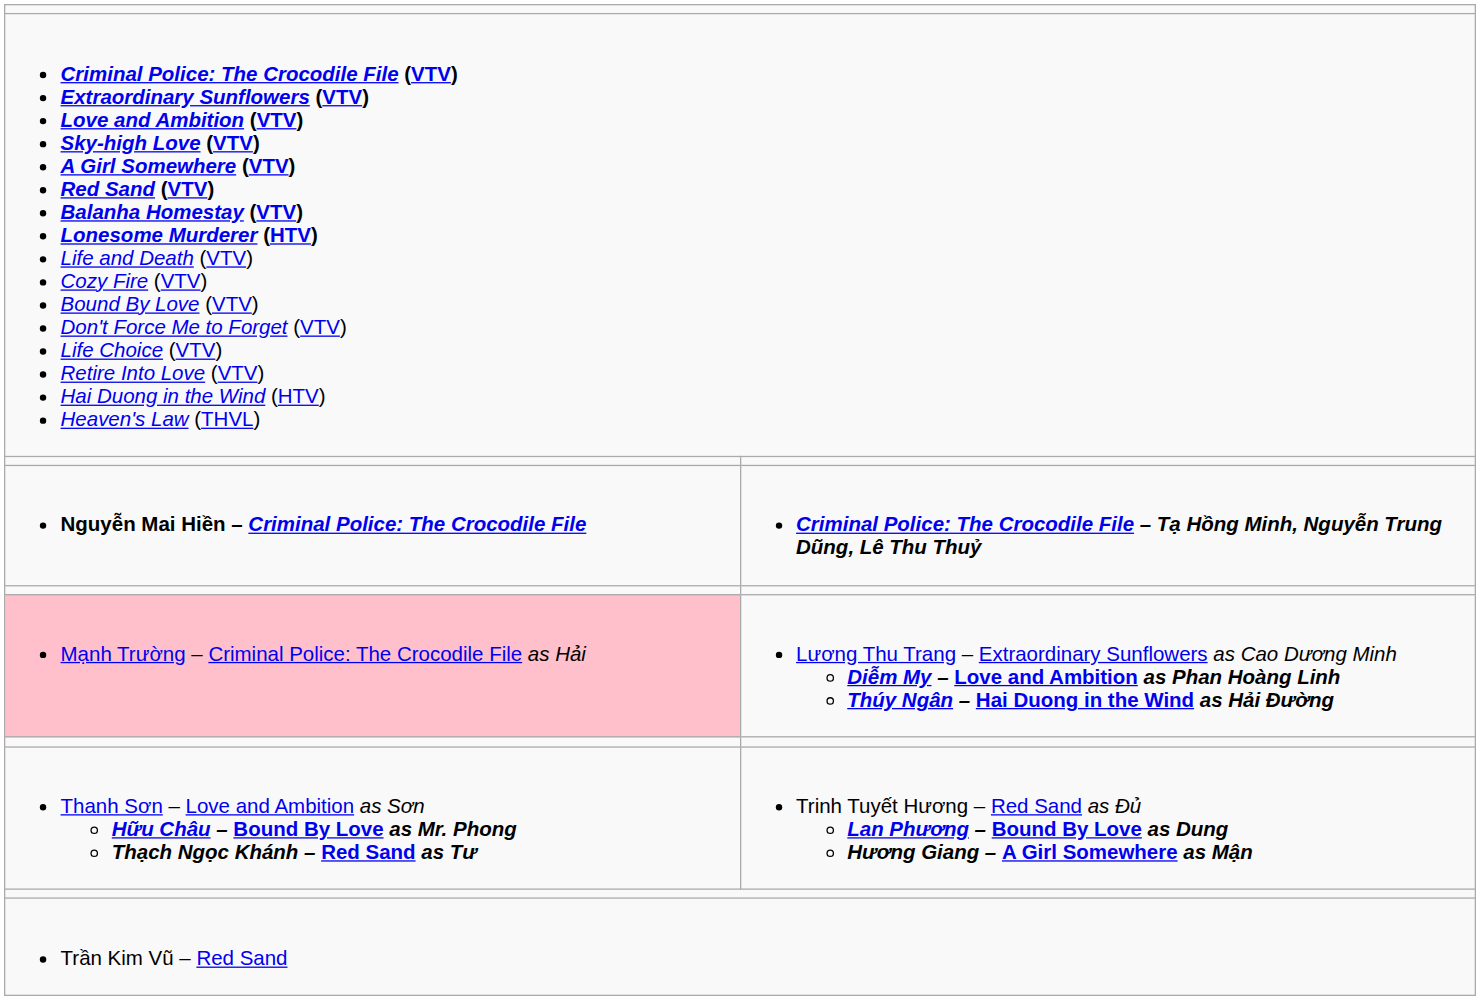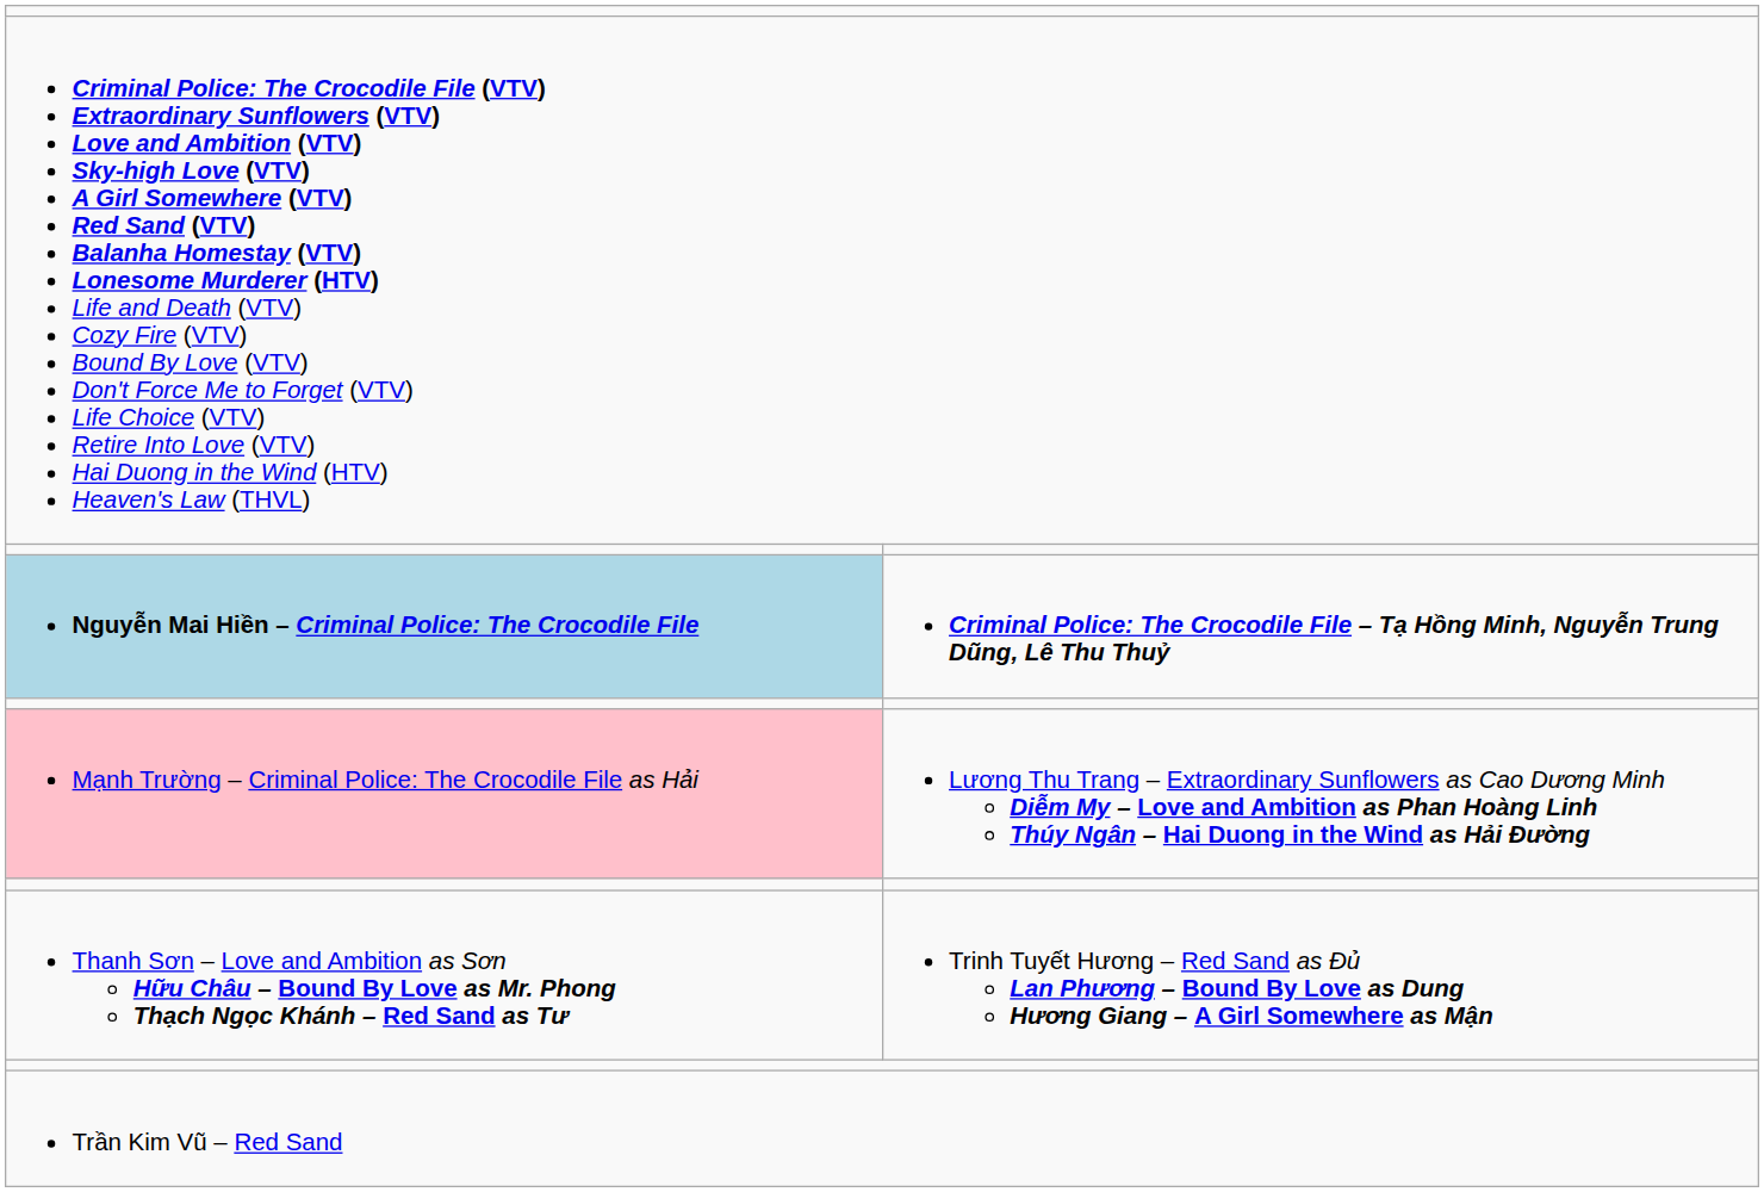row 4 | column 1: no background -> lightblue background
